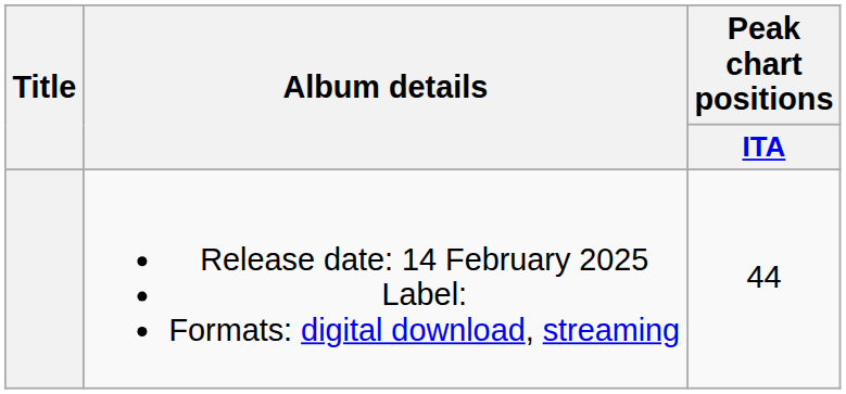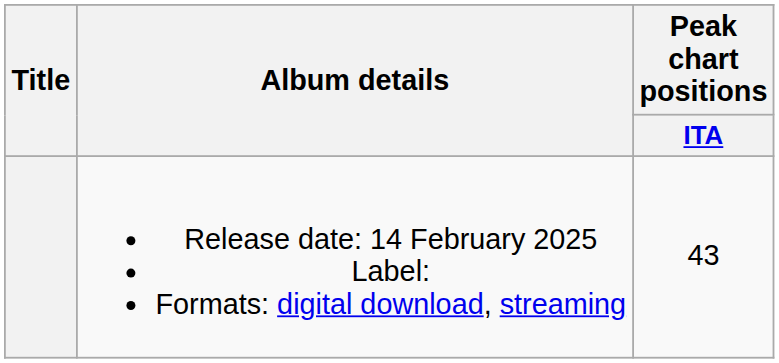row 3 | Peak chart positions / ITA: 44 -> 43
